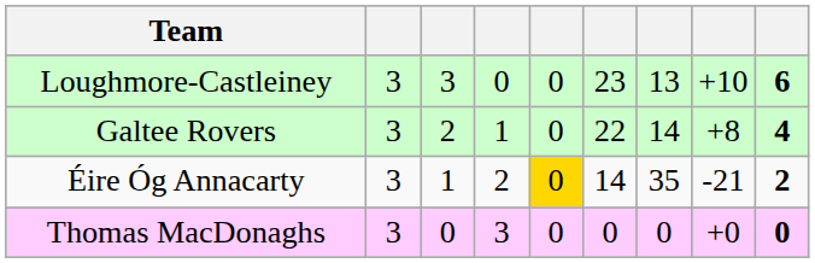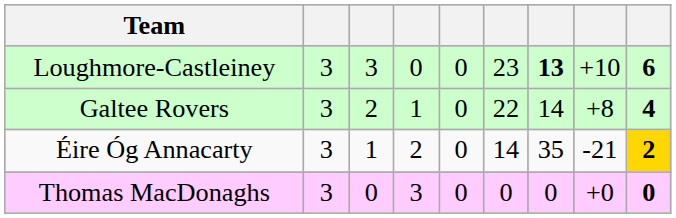Loughmore-Castleiney | column 7: normal -> bold
Éire Óg Annacarty | column 5: gold background -> no background
Éire Óg Annacarty | column 9: no background -> gold background
